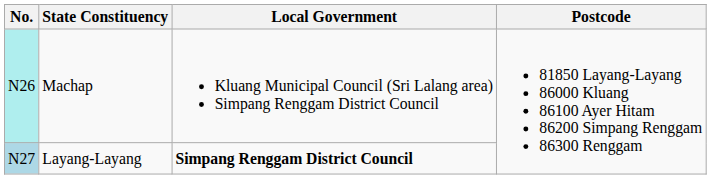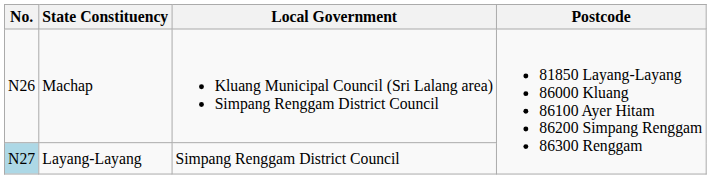Machap | No.: paleturquoise background -> no background
Layang-Layang | Local Government: bold -> normal
